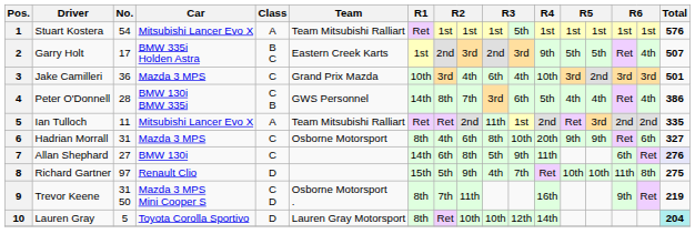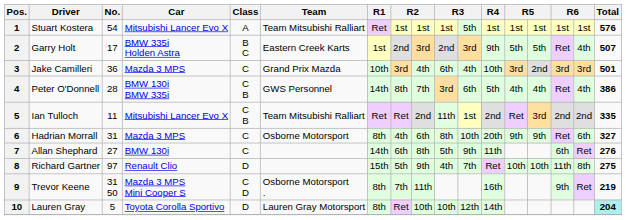Ian Tulloch | Class: A -> C B
Allan Shephard | Total: lavender background -> no background
